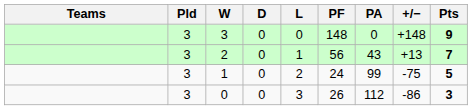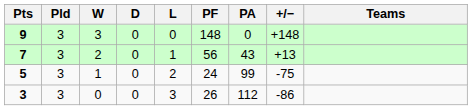columns swapped: Teams <-> Pts
